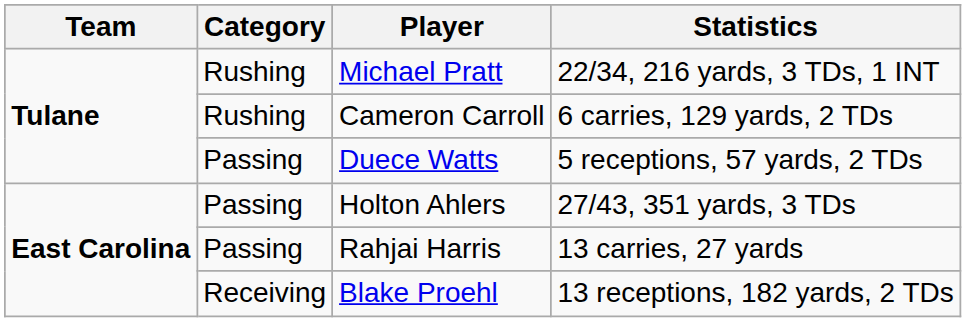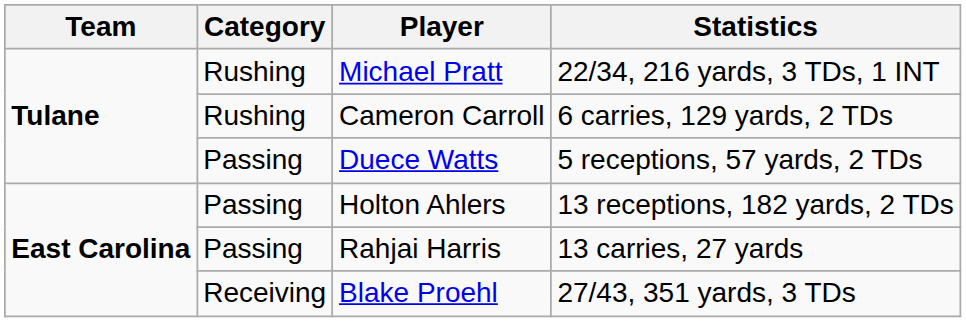Holton Ahlers | Statistics: 27/43, 351 yards, 3 TDs -> 13 receptions, 182 yards, 2 TDs
Blake Proehl | Statistics: 13 receptions, 182 yards, 2 TDs -> 27/43, 351 yards, 3 TDs
